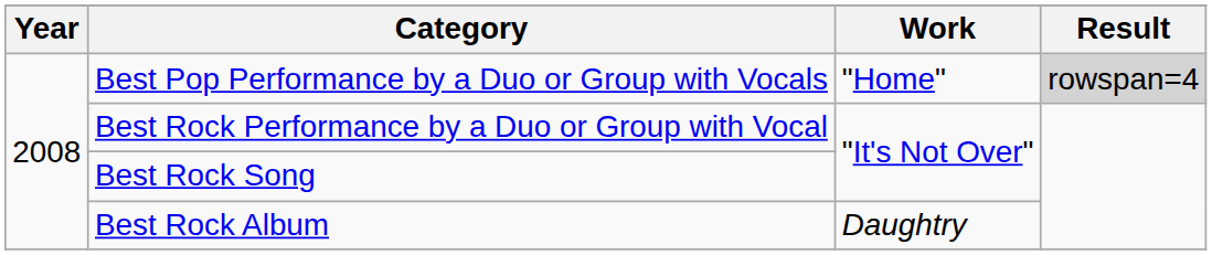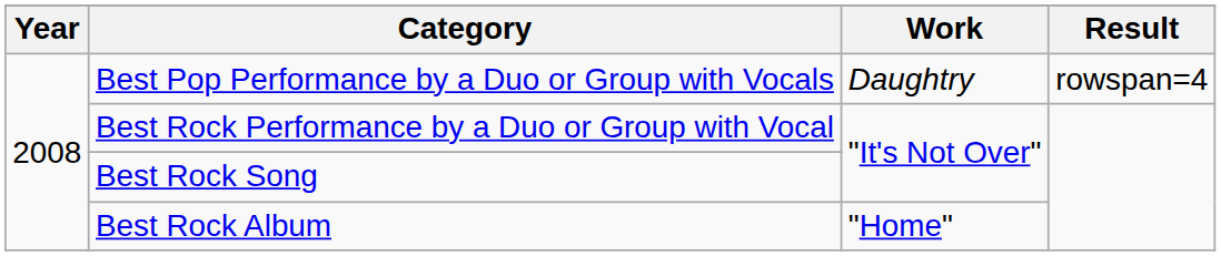Best Pop Performance by a Duo or Group with Vocals | Work: "Home" -> Daughtry
Best Pop Performance by a Duo or Group with Vocals | Result: lightgrey background -> no background
Best Rock Album | Work: Daughtry -> "Home"
